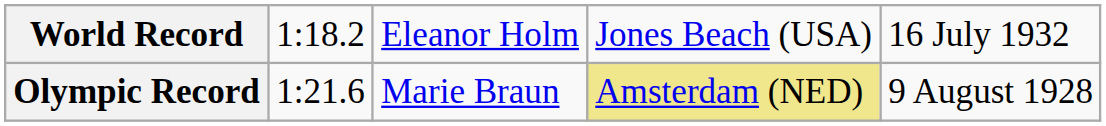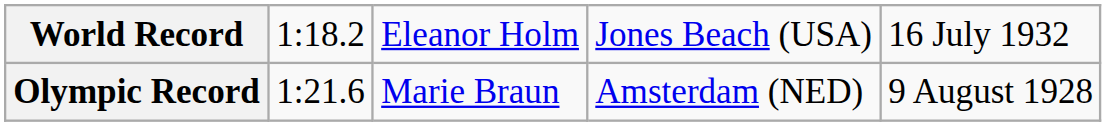Olympic Record | column 4: khaki background -> no background
